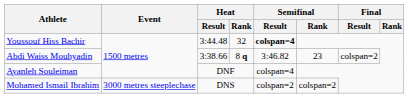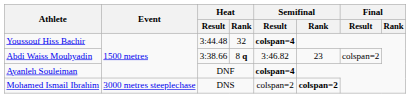Ayanleh Souleiman | Semifinal / Result: normal -> bold
Mohamed Ismail Ibrahim | Semifinal / Rank: normal -> bold
